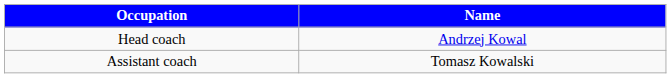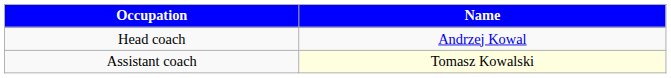Assistant coach | column 2: no background -> lightyellow background
